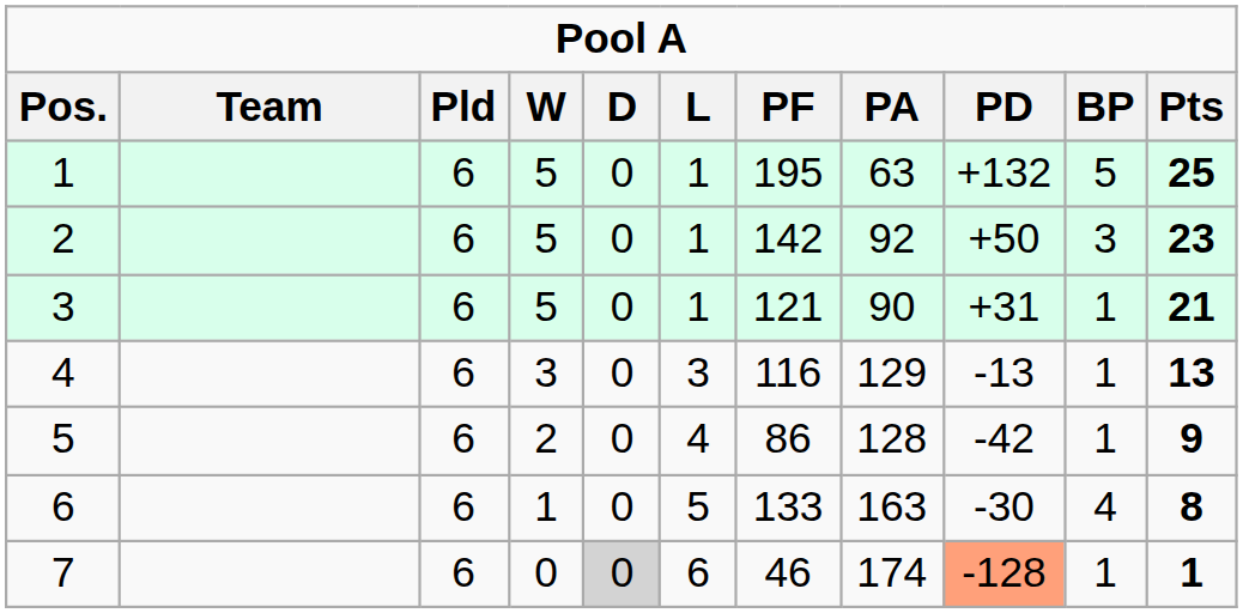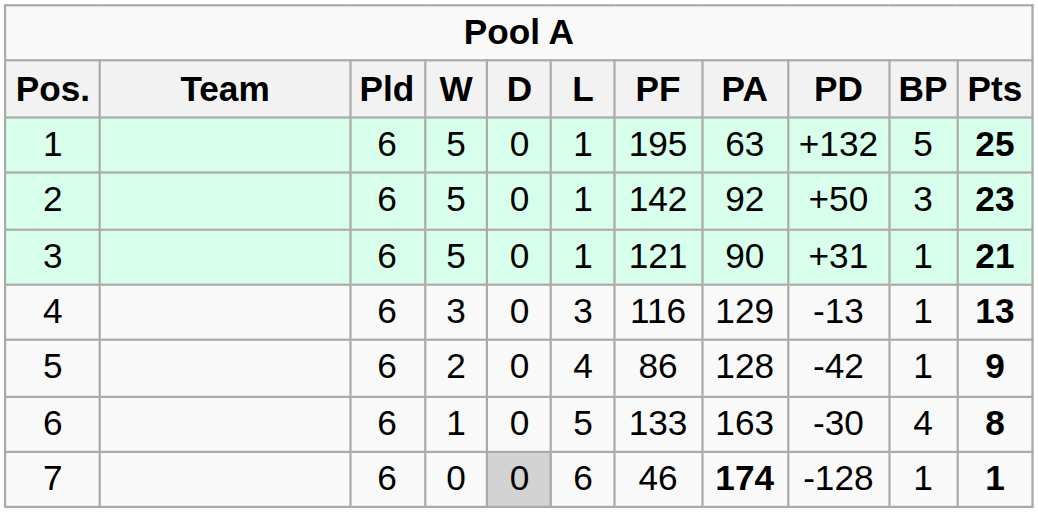7 | column 8: normal -> bold
7 | column 9: lightsalmon background -> no background
